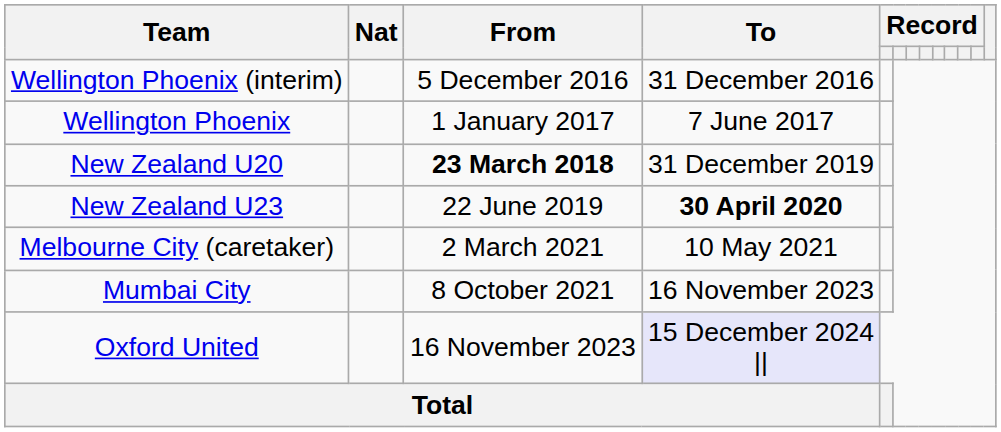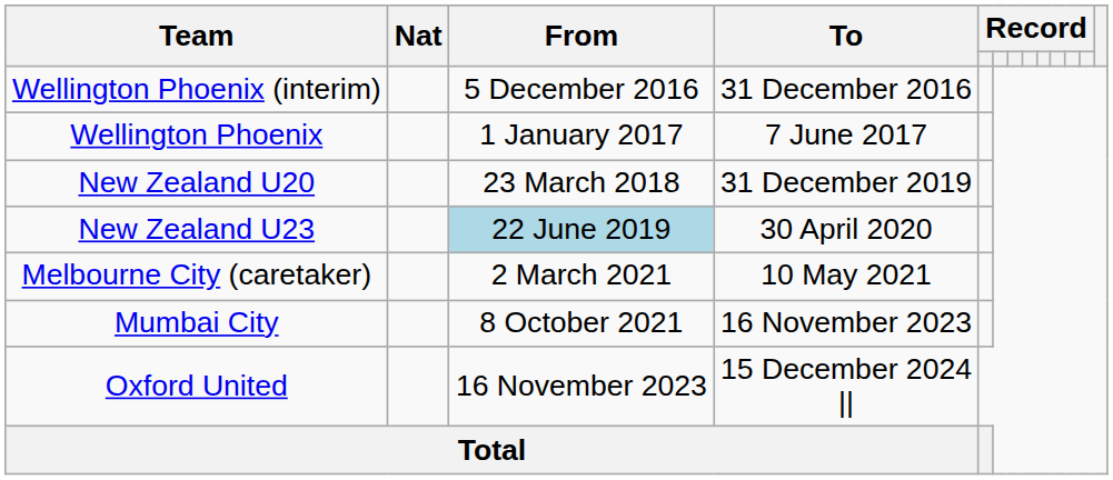New Zealand U20 | From: bold -> normal
New Zealand U23 | From: no background -> lightblue background
New Zealand U23 | To: bold -> normal
Oxford United | To: lavender background -> no background
